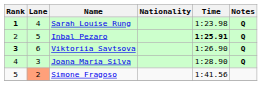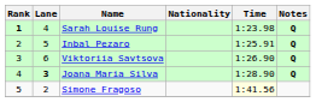Inbal Pezaro | Time: bold -> normal
Viktoriia Savtsova | Rank: bold -> normal
Joana Maria Silva | Lane: normal -> bold
Simone Fragoso | Lane: lightsalmon background -> no background
Simone Fragoso | Time: no background -> lightyellow background
